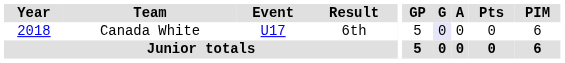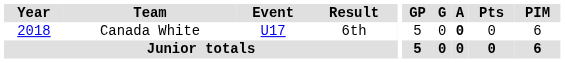Canada White | G: lavender background -> no background
Canada White | A: normal -> bold
